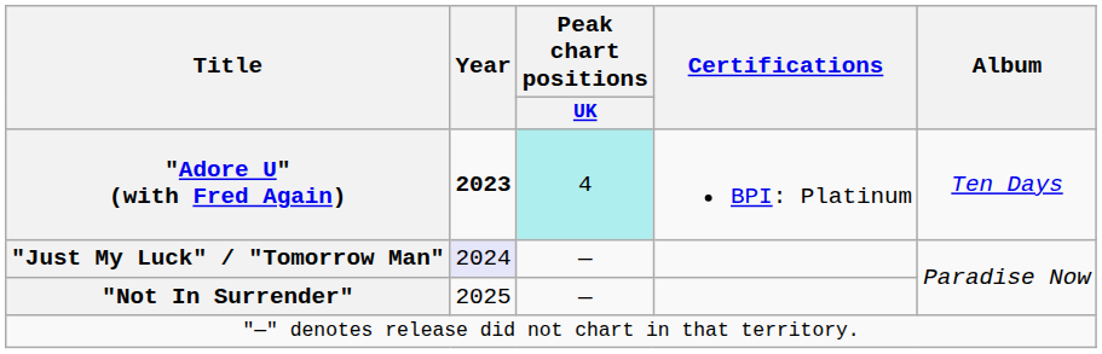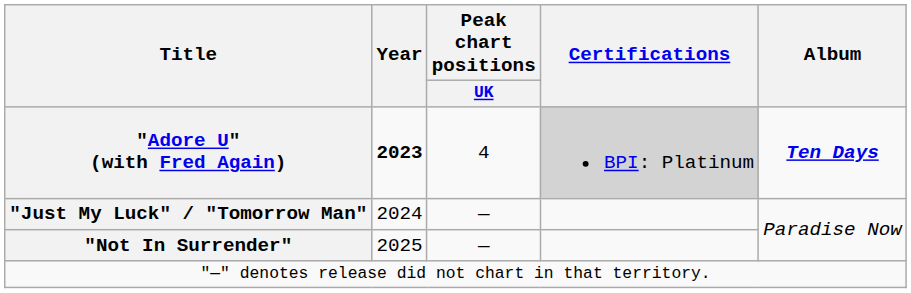"Adore U" (with Fred Again) | Peak chart positions / UK: paleturquoise background -> no background
"Adore U" (with Fred Again) | Certifications: no background -> lightgrey background
"Adore U" (with Fred Again) | Album: normal -> bold
"Just My Luck" / "Tomorrow Man" | Year: lavender background -> no background
